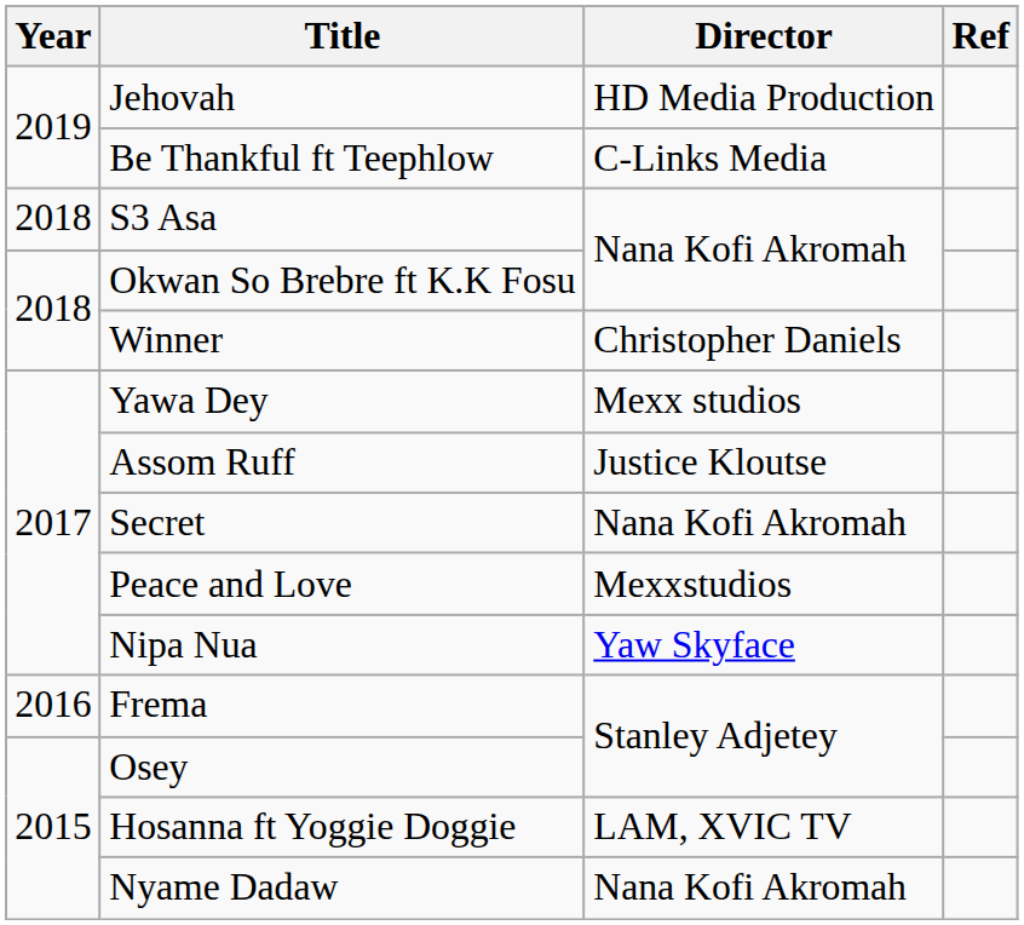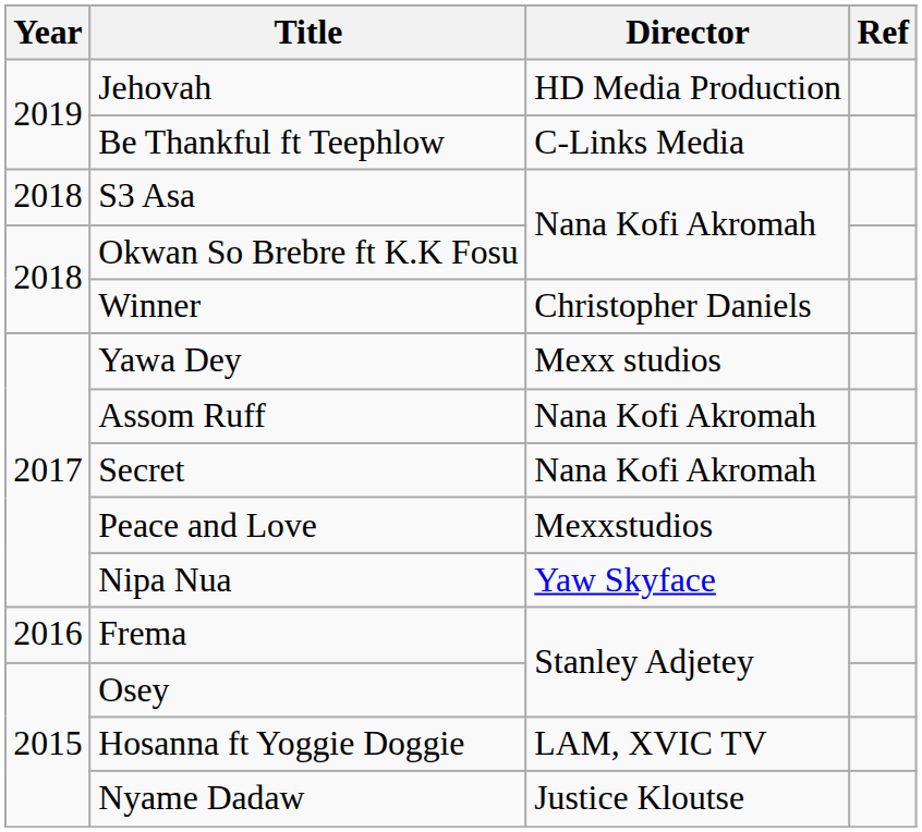Assom Ruff | Director: Justice Kloutse -> Nana Kofi Akromah
Nyame Dadaw | Director: Nana Kofi Akromah -> Justice Kloutse
